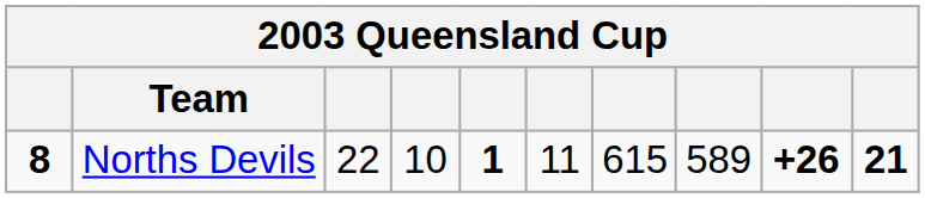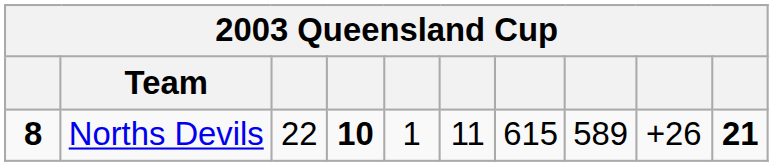Norths Devils | column 4: normal -> bold
Norths Devils | column 5: bold -> normal
Norths Devils | column 9: bold -> normal
